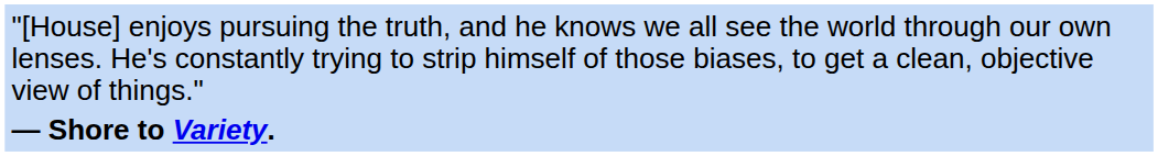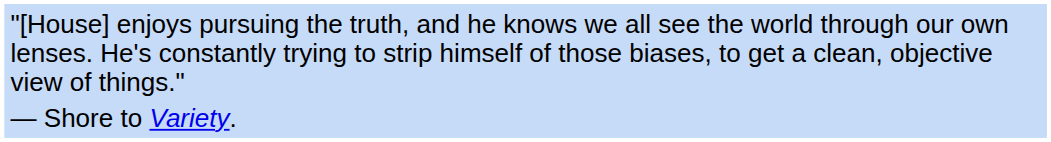row 2 | column 1: bold -> normal
